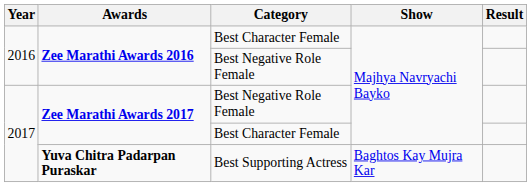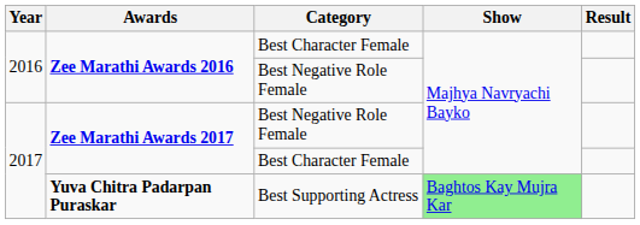Yuva Chitra Padarpan Puraskar | Show: no background -> lightgreen background
